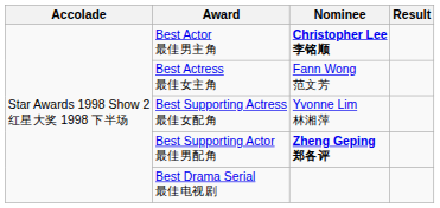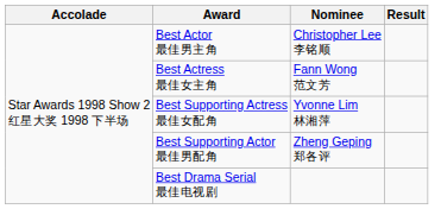Best Actor 最佳男主角 | Nominee: bold -> normal
Best Supporting Actor 最佳男配角 | Nominee: bold -> normal
